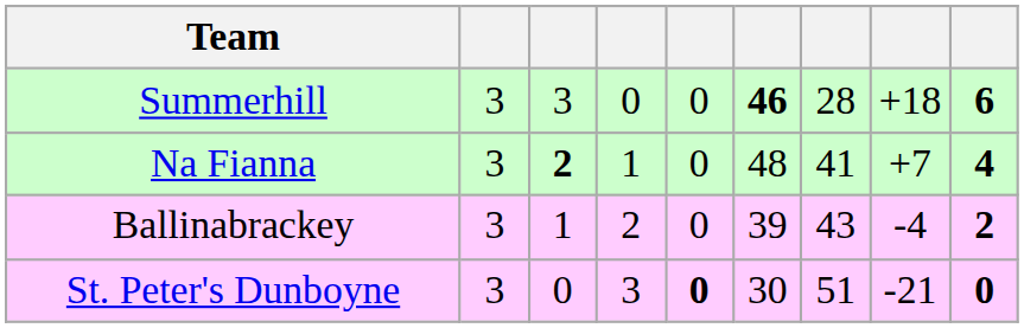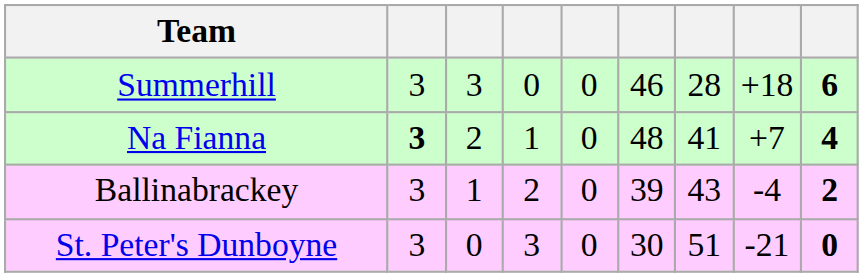Summerhill | column 6: bold -> normal
Na Fianna | column 2: normal -> bold
Na Fianna | column 3: bold -> normal
St. Peter's Dunboyne | column 5: bold -> normal
